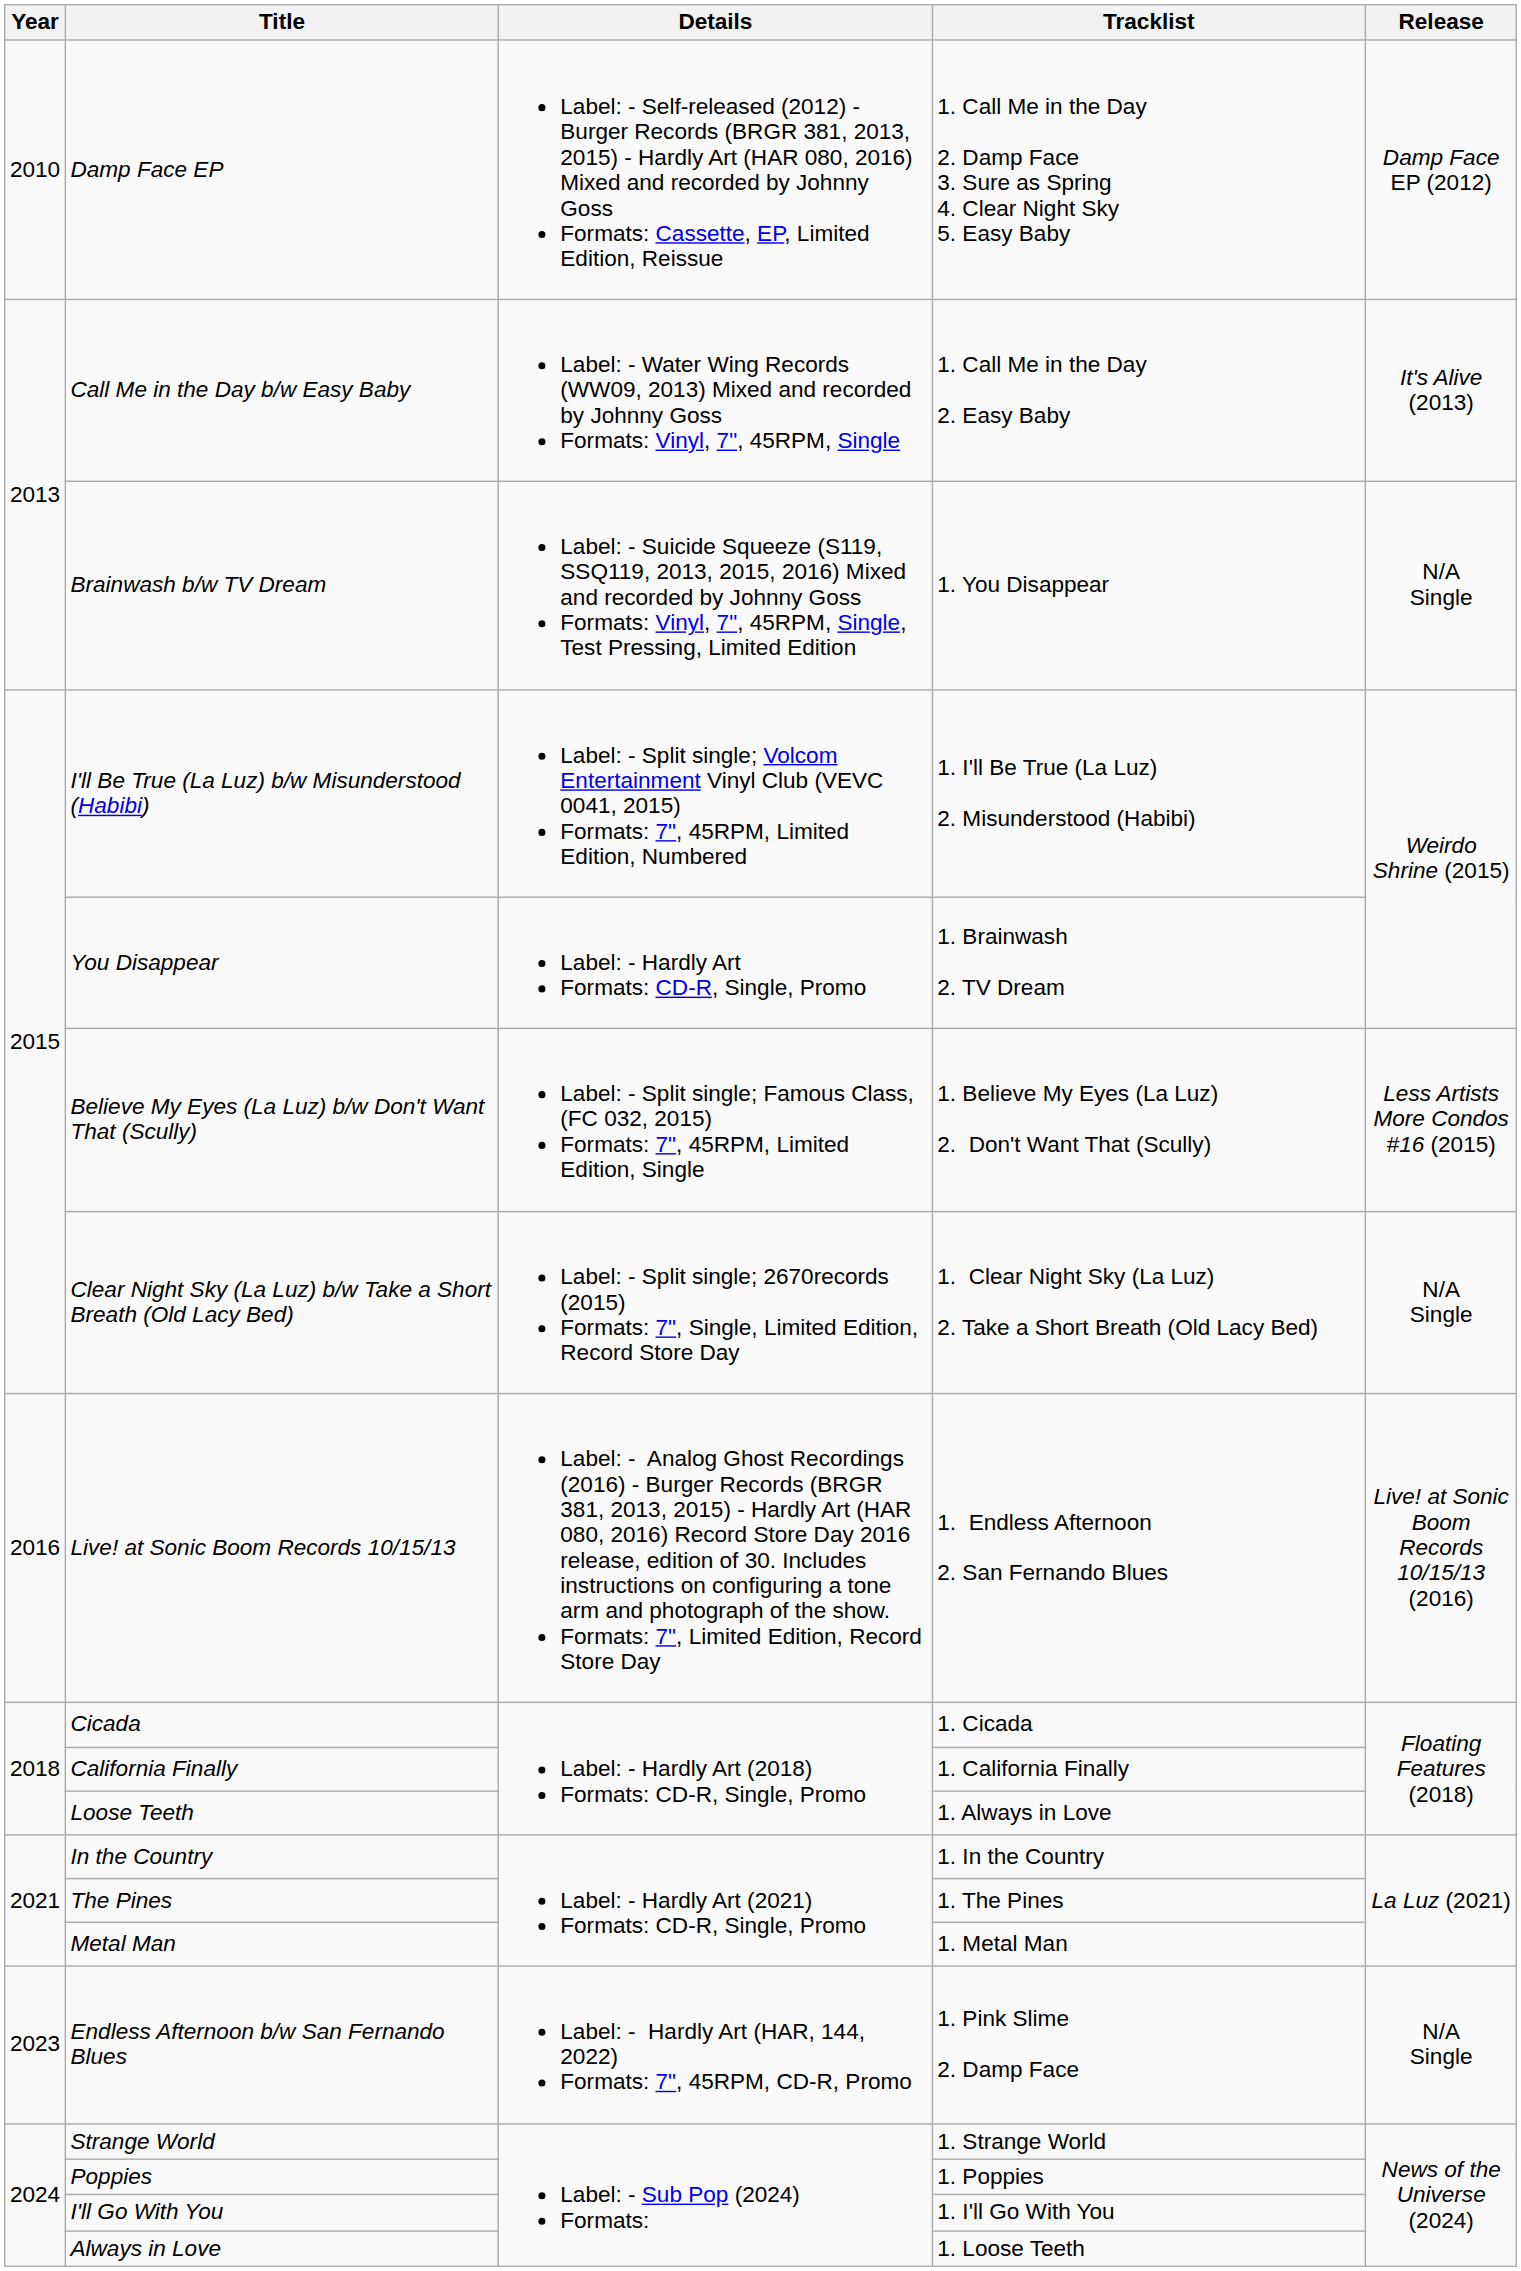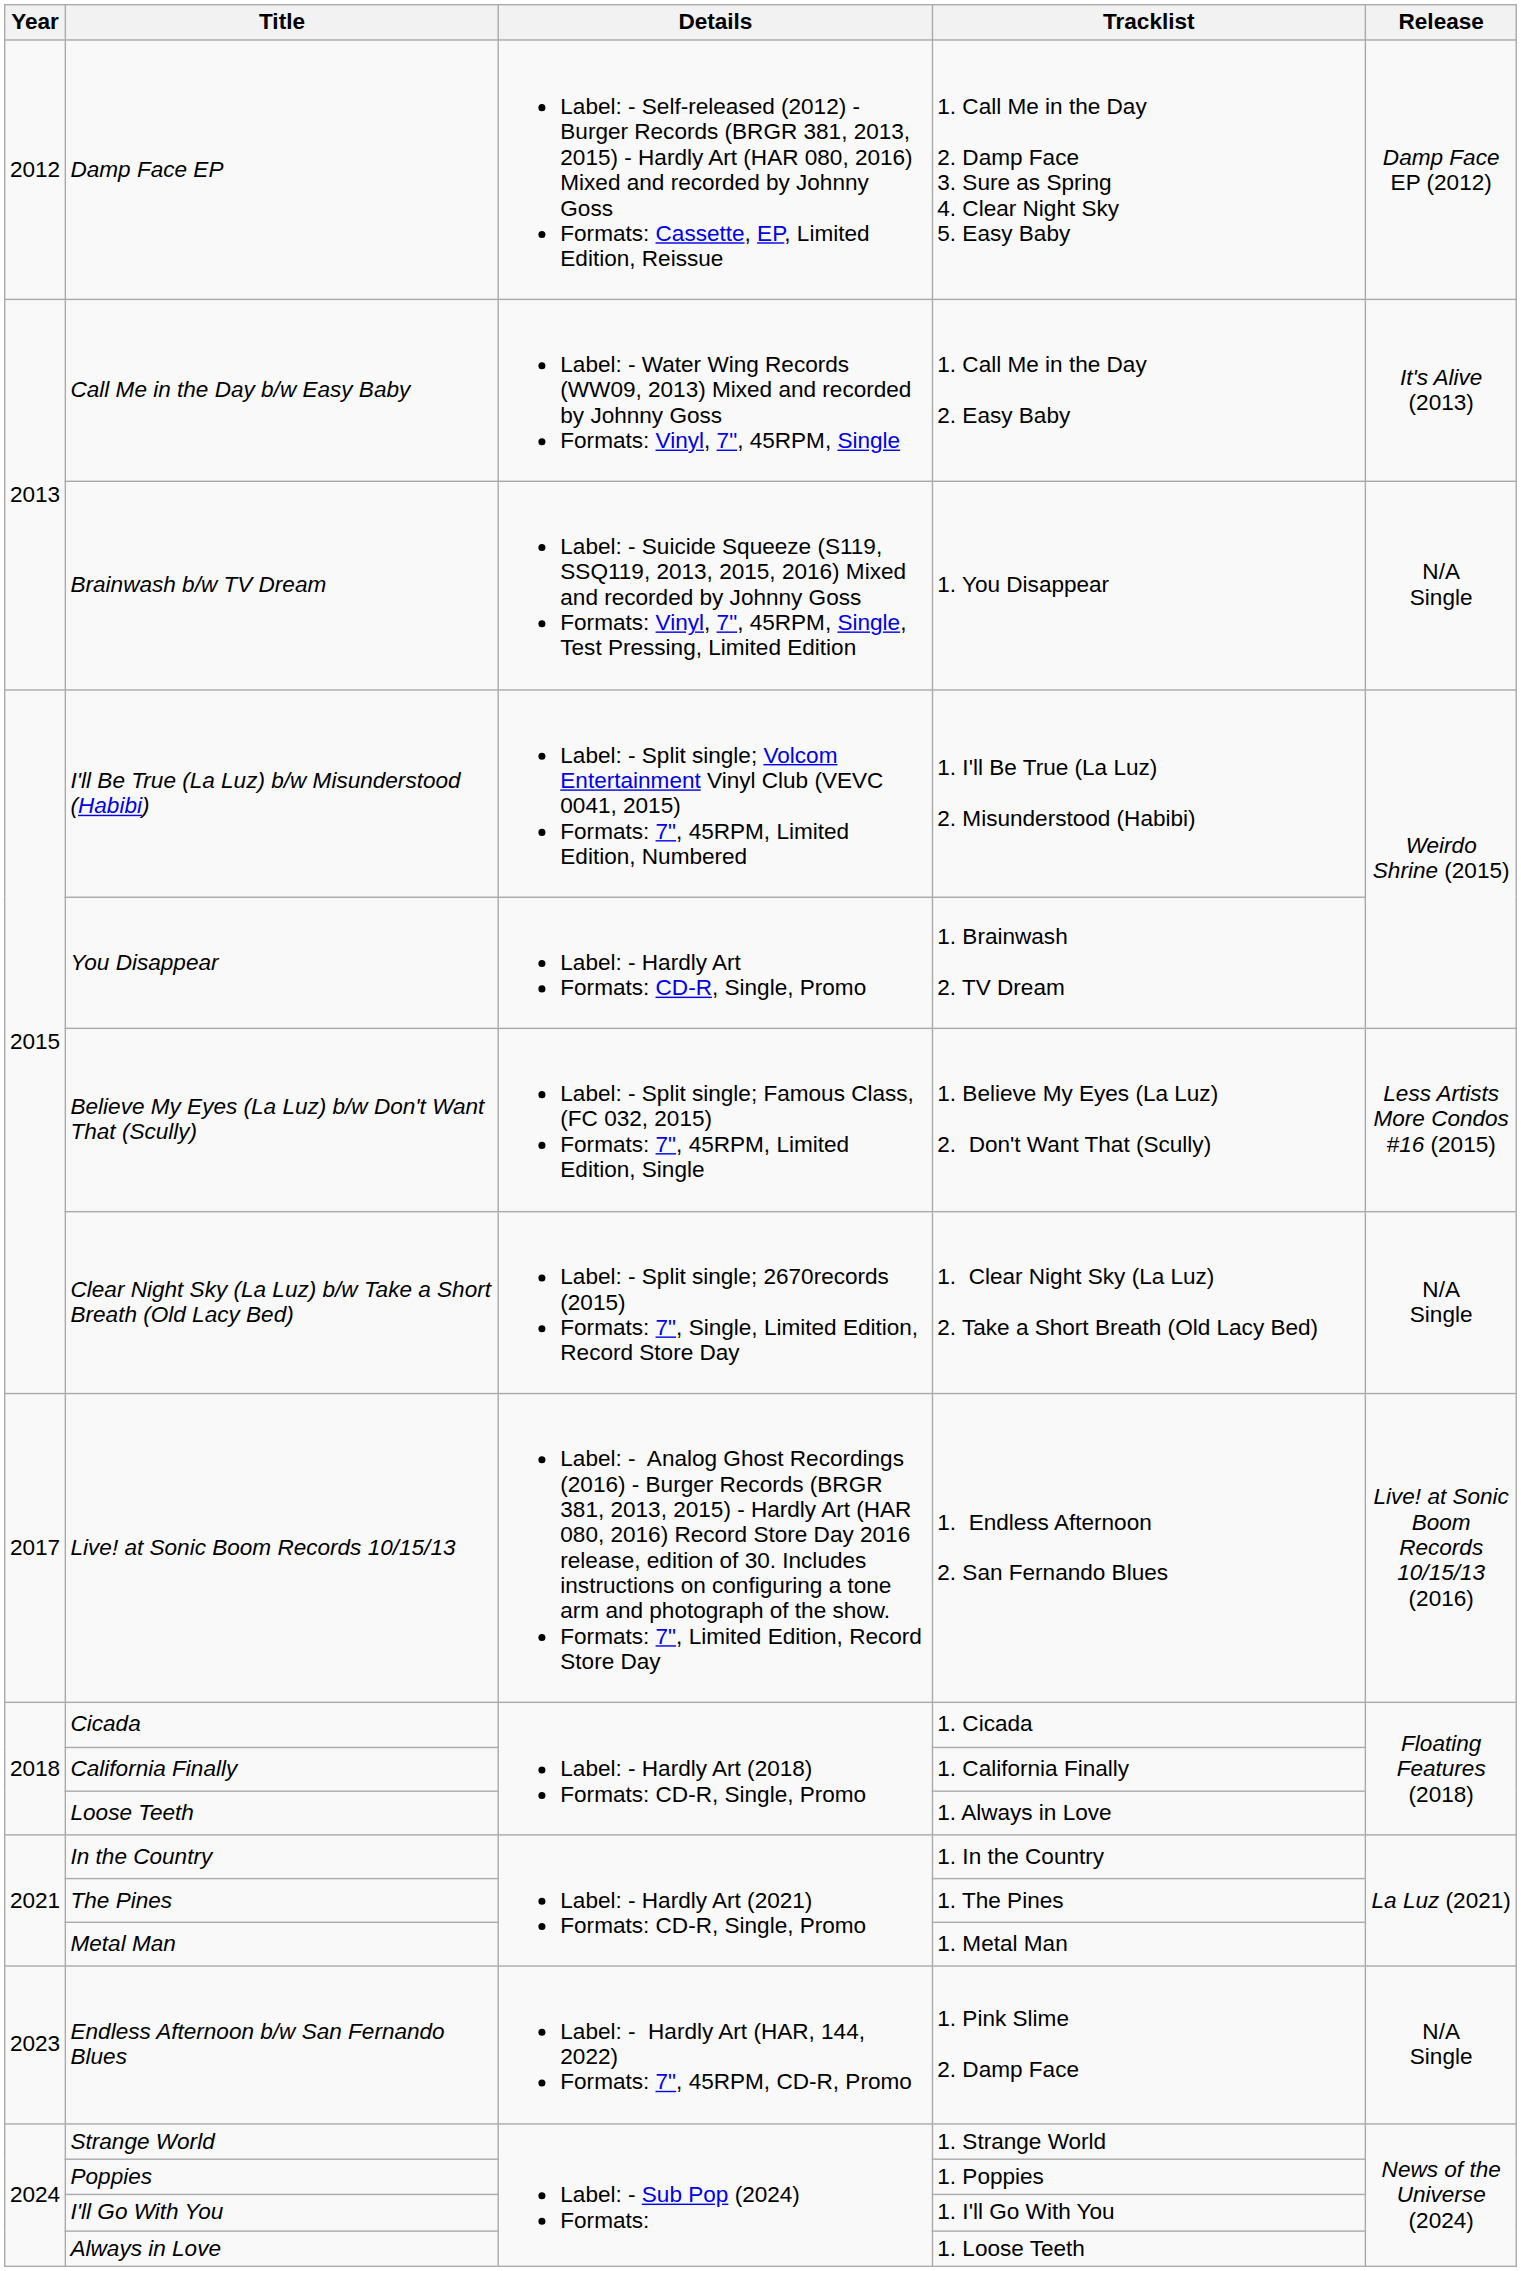Damp Face EP | Year: 2010 -> 2012
Live! at Sonic Boom Records 10/15/13 | Year: 2016 -> 2017
